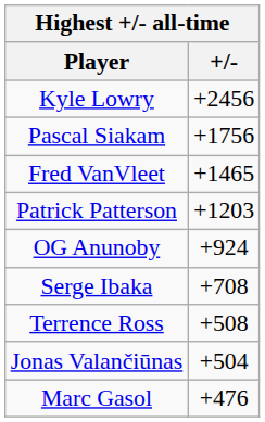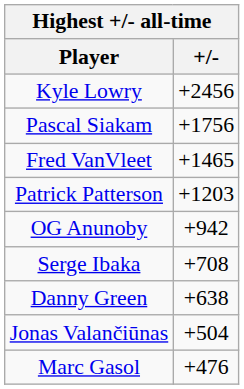OG Anunoby | +/-: +924 -> +942
+ row: Danny Green | +638
- row: Terrence Ross | +508
